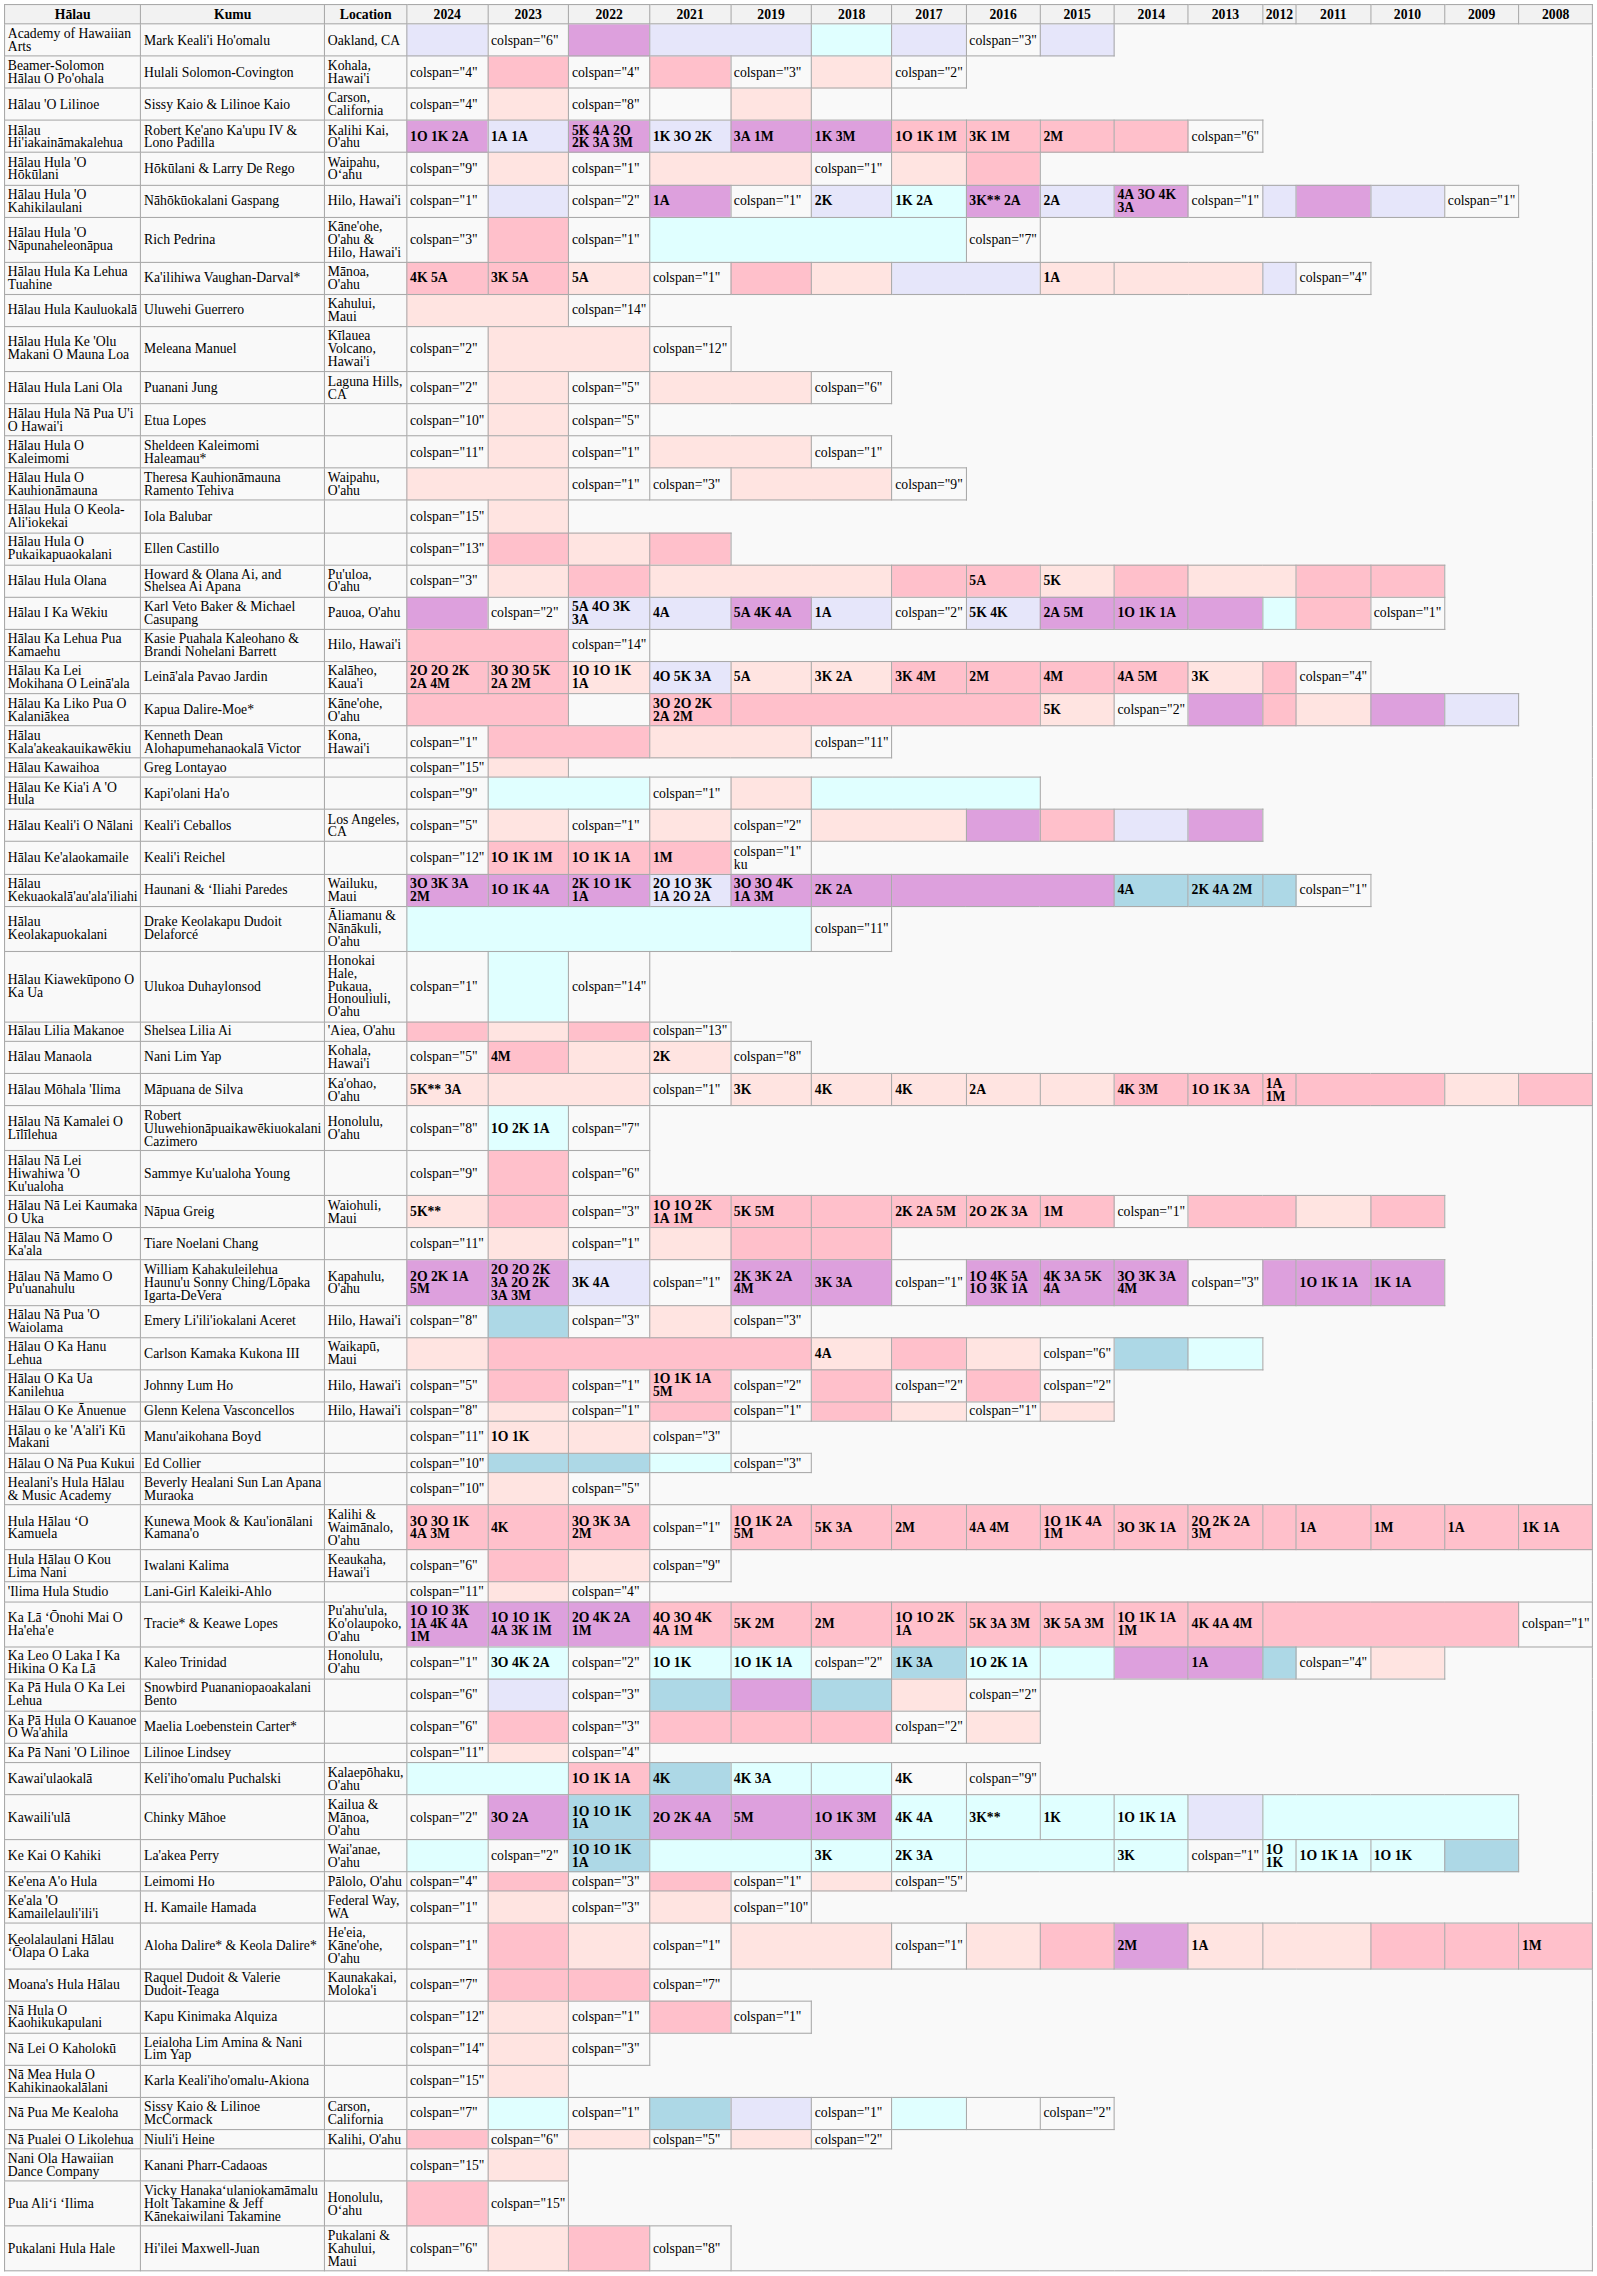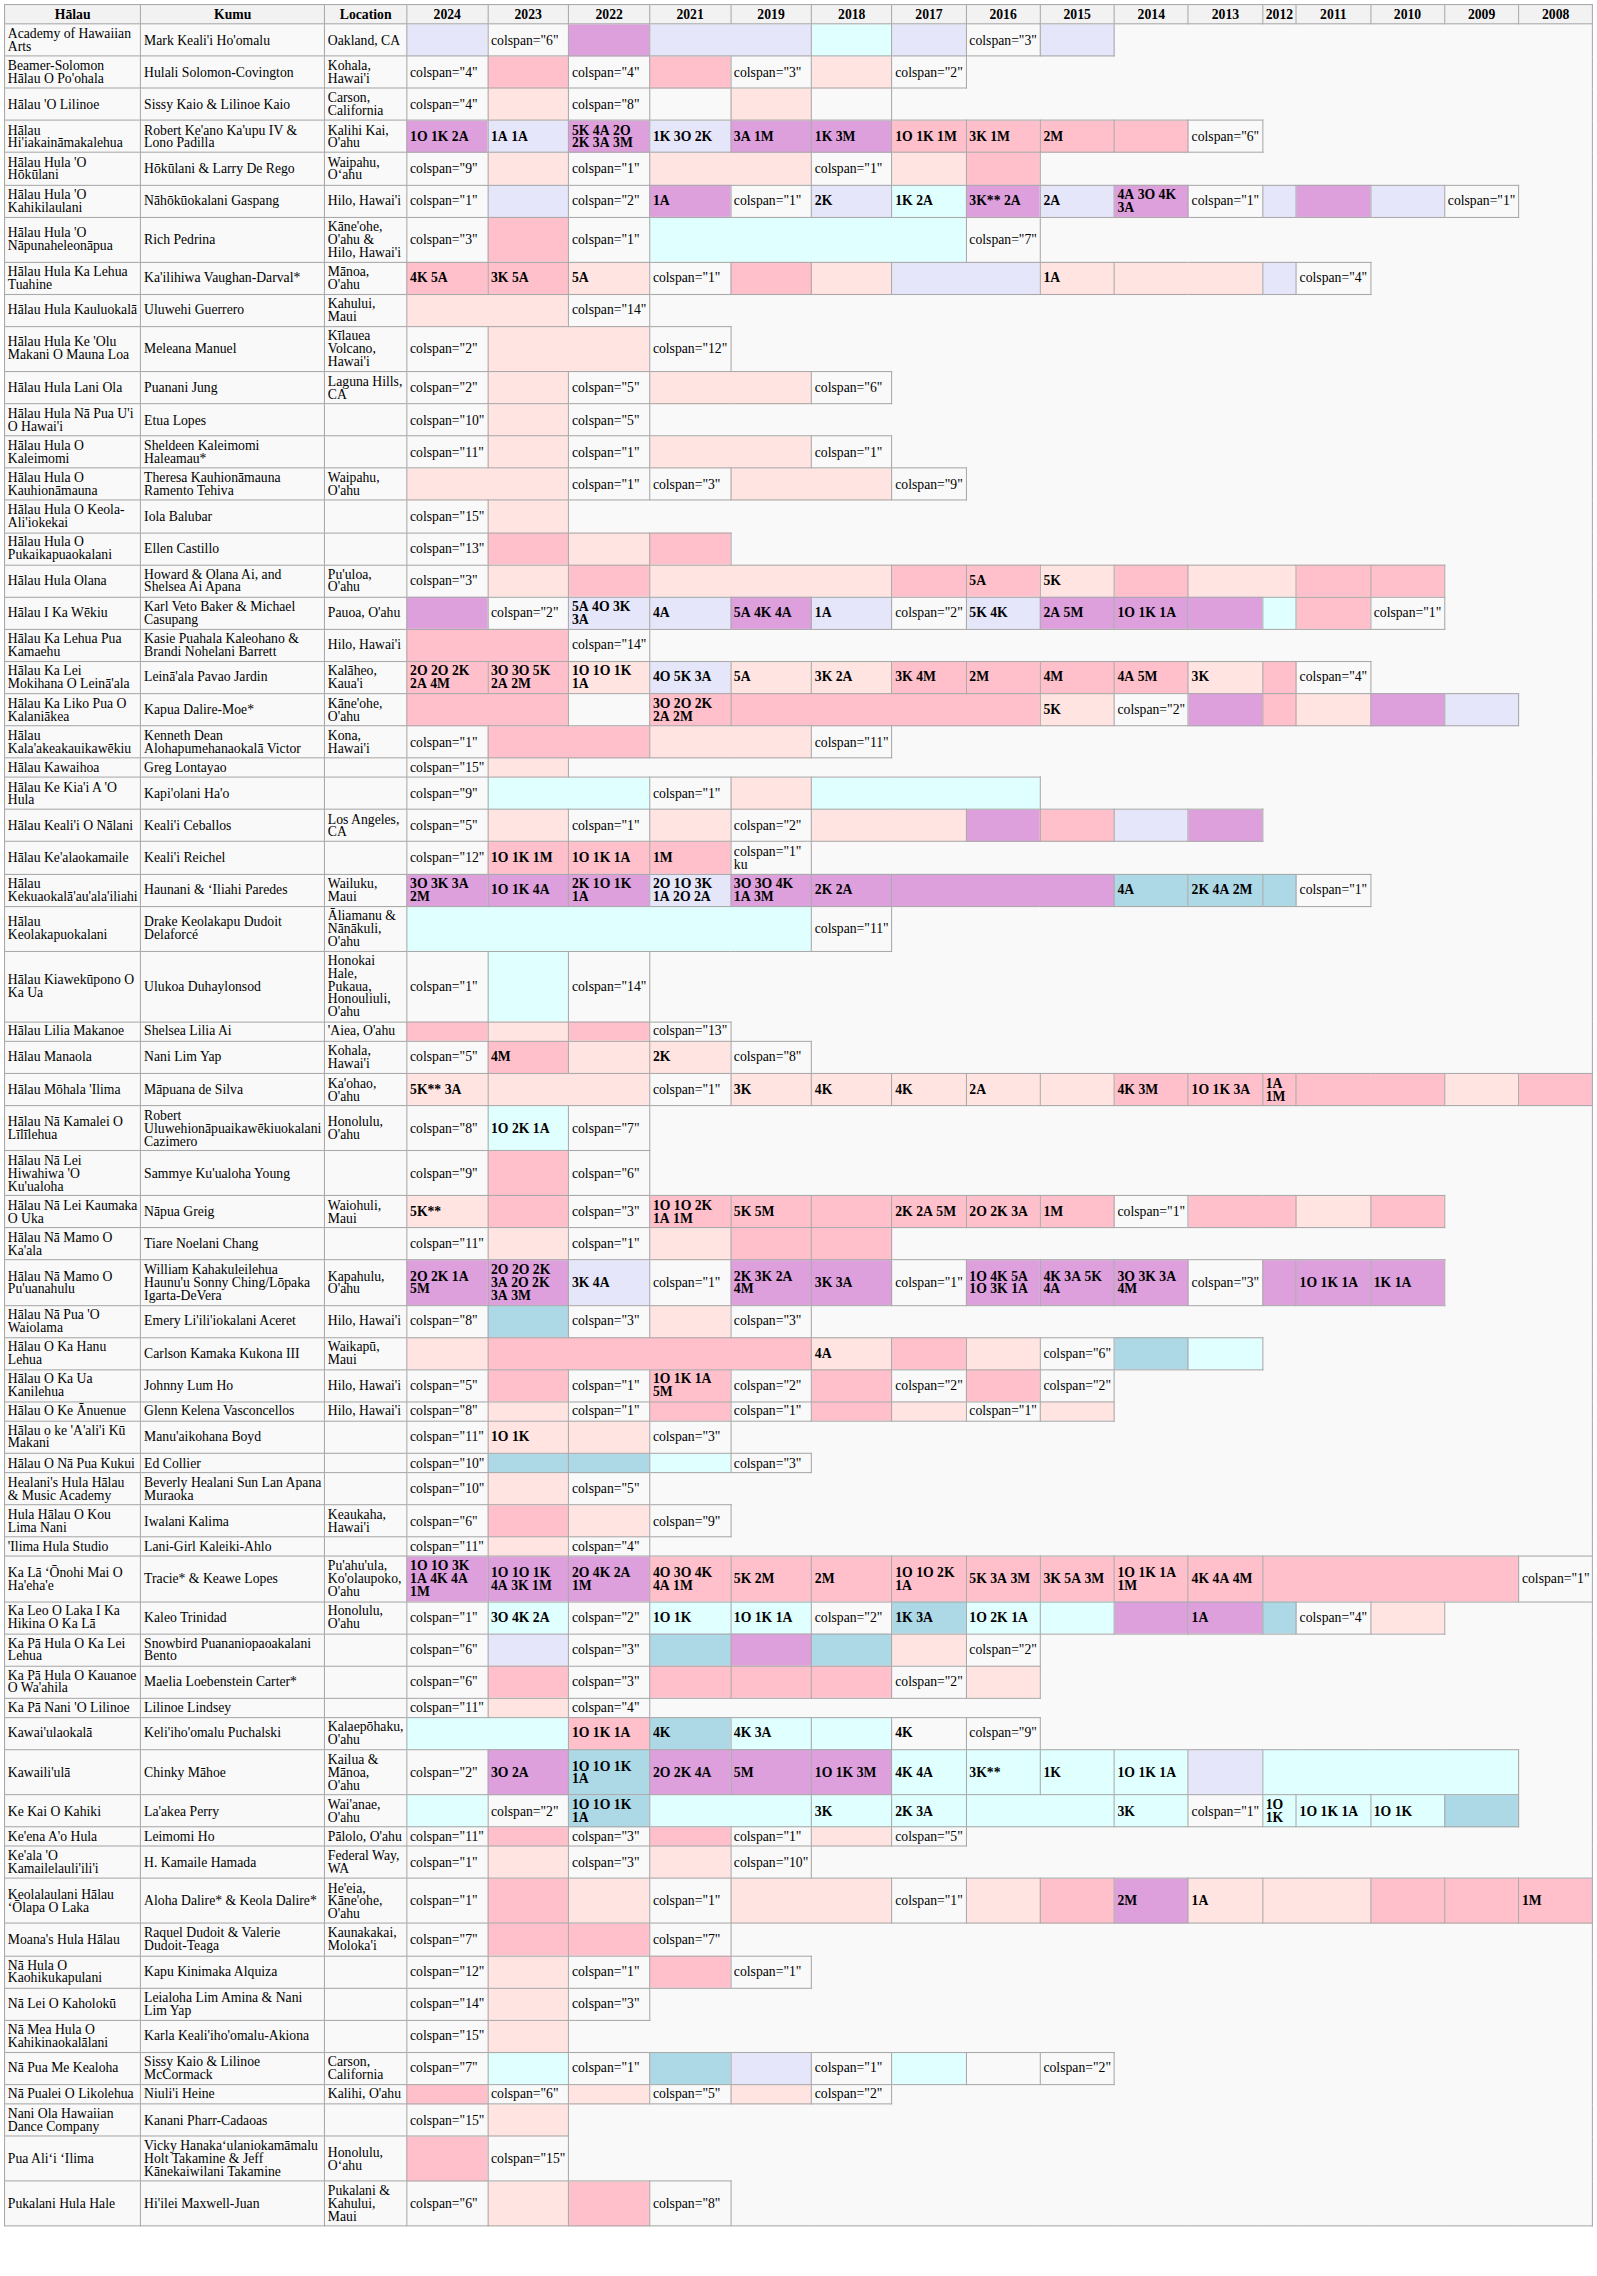- row: Hula Hālau ‘O Kamuela | Kunewa Mook & Kau'ionālani Kamana'o | Kalihi & Waimānalo, O'ahu | 3O 3O 1K 4A 3M | 4K | 3O 3K 3A 2M | colspan="1" | 1O 1K 2A 5M | 5K 3A | 2M | 4A 4M | 1O 1K 4A 1M | 3O 3K 1A | 2O 2K 2A 3M | 1A | 1M | 1A | 1K 1A
Ke'ena A'o Hula | 2024: colspan="4" -> colspan="11"
